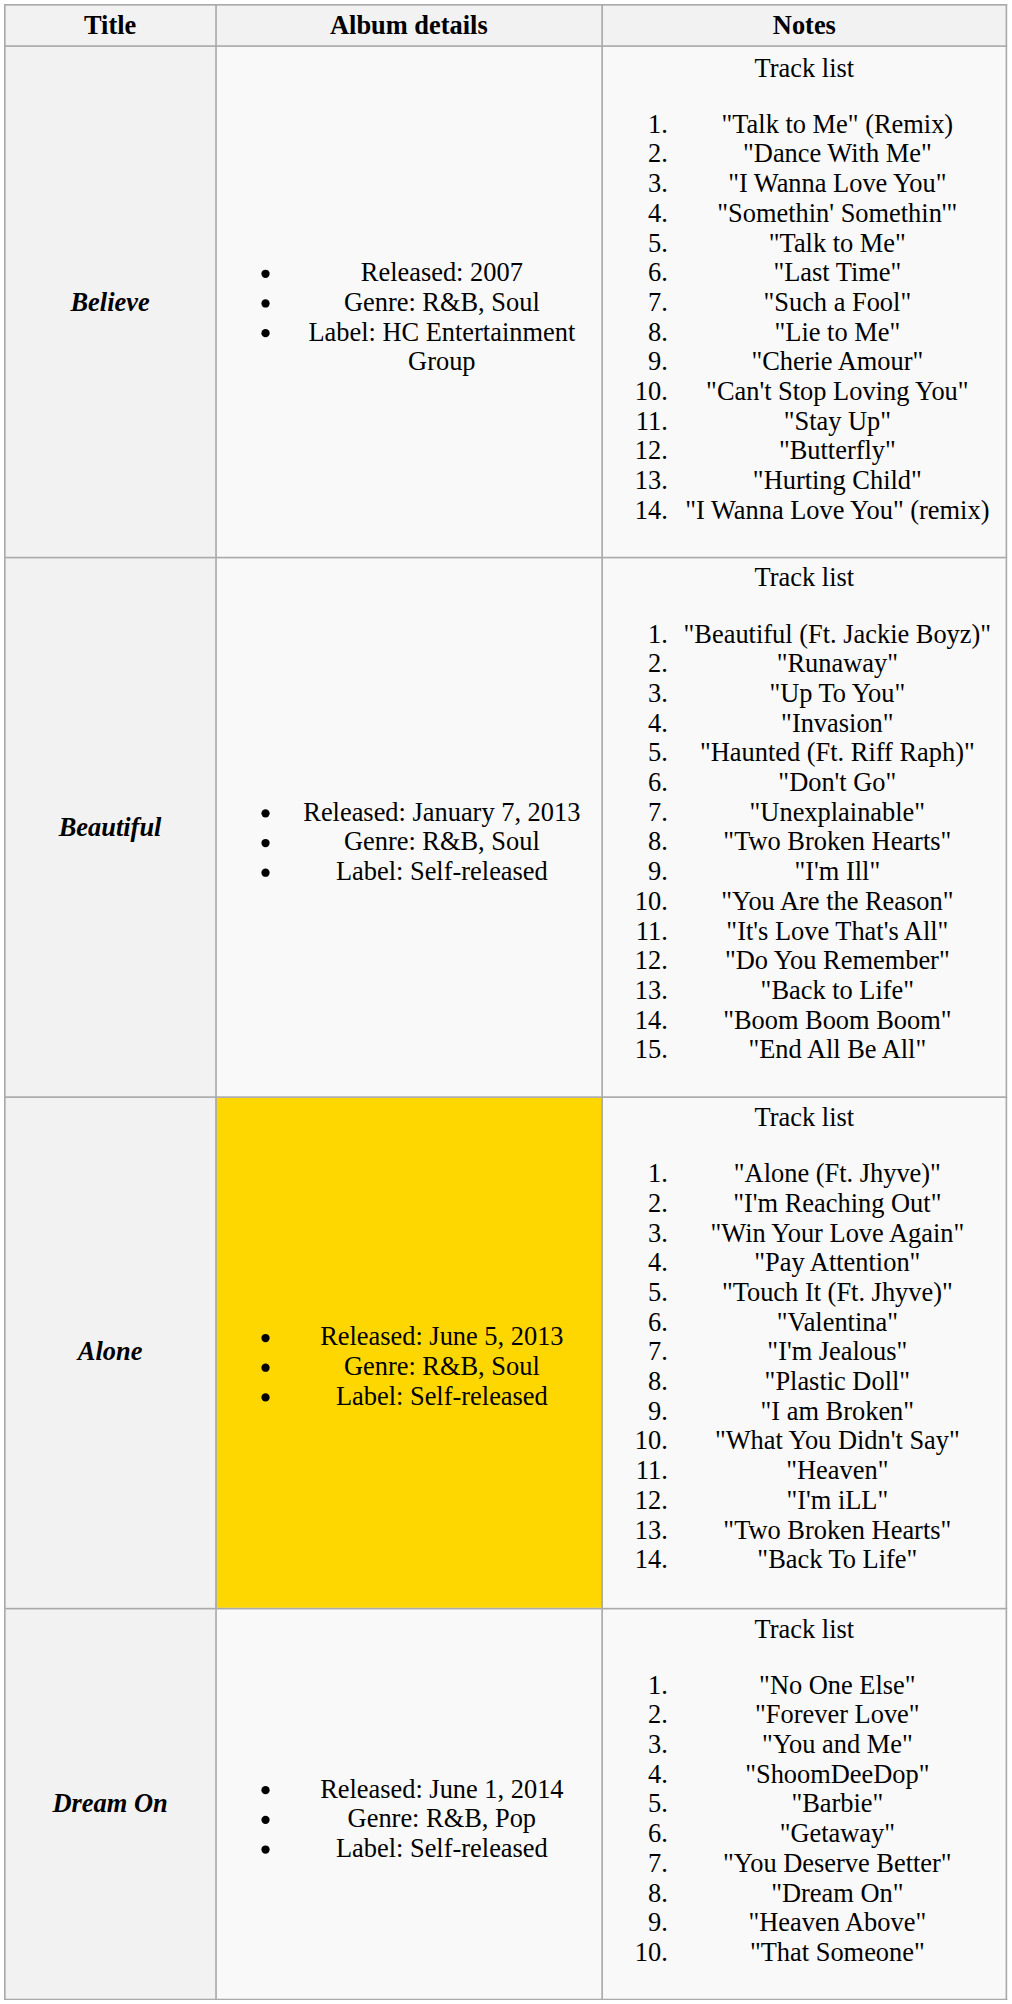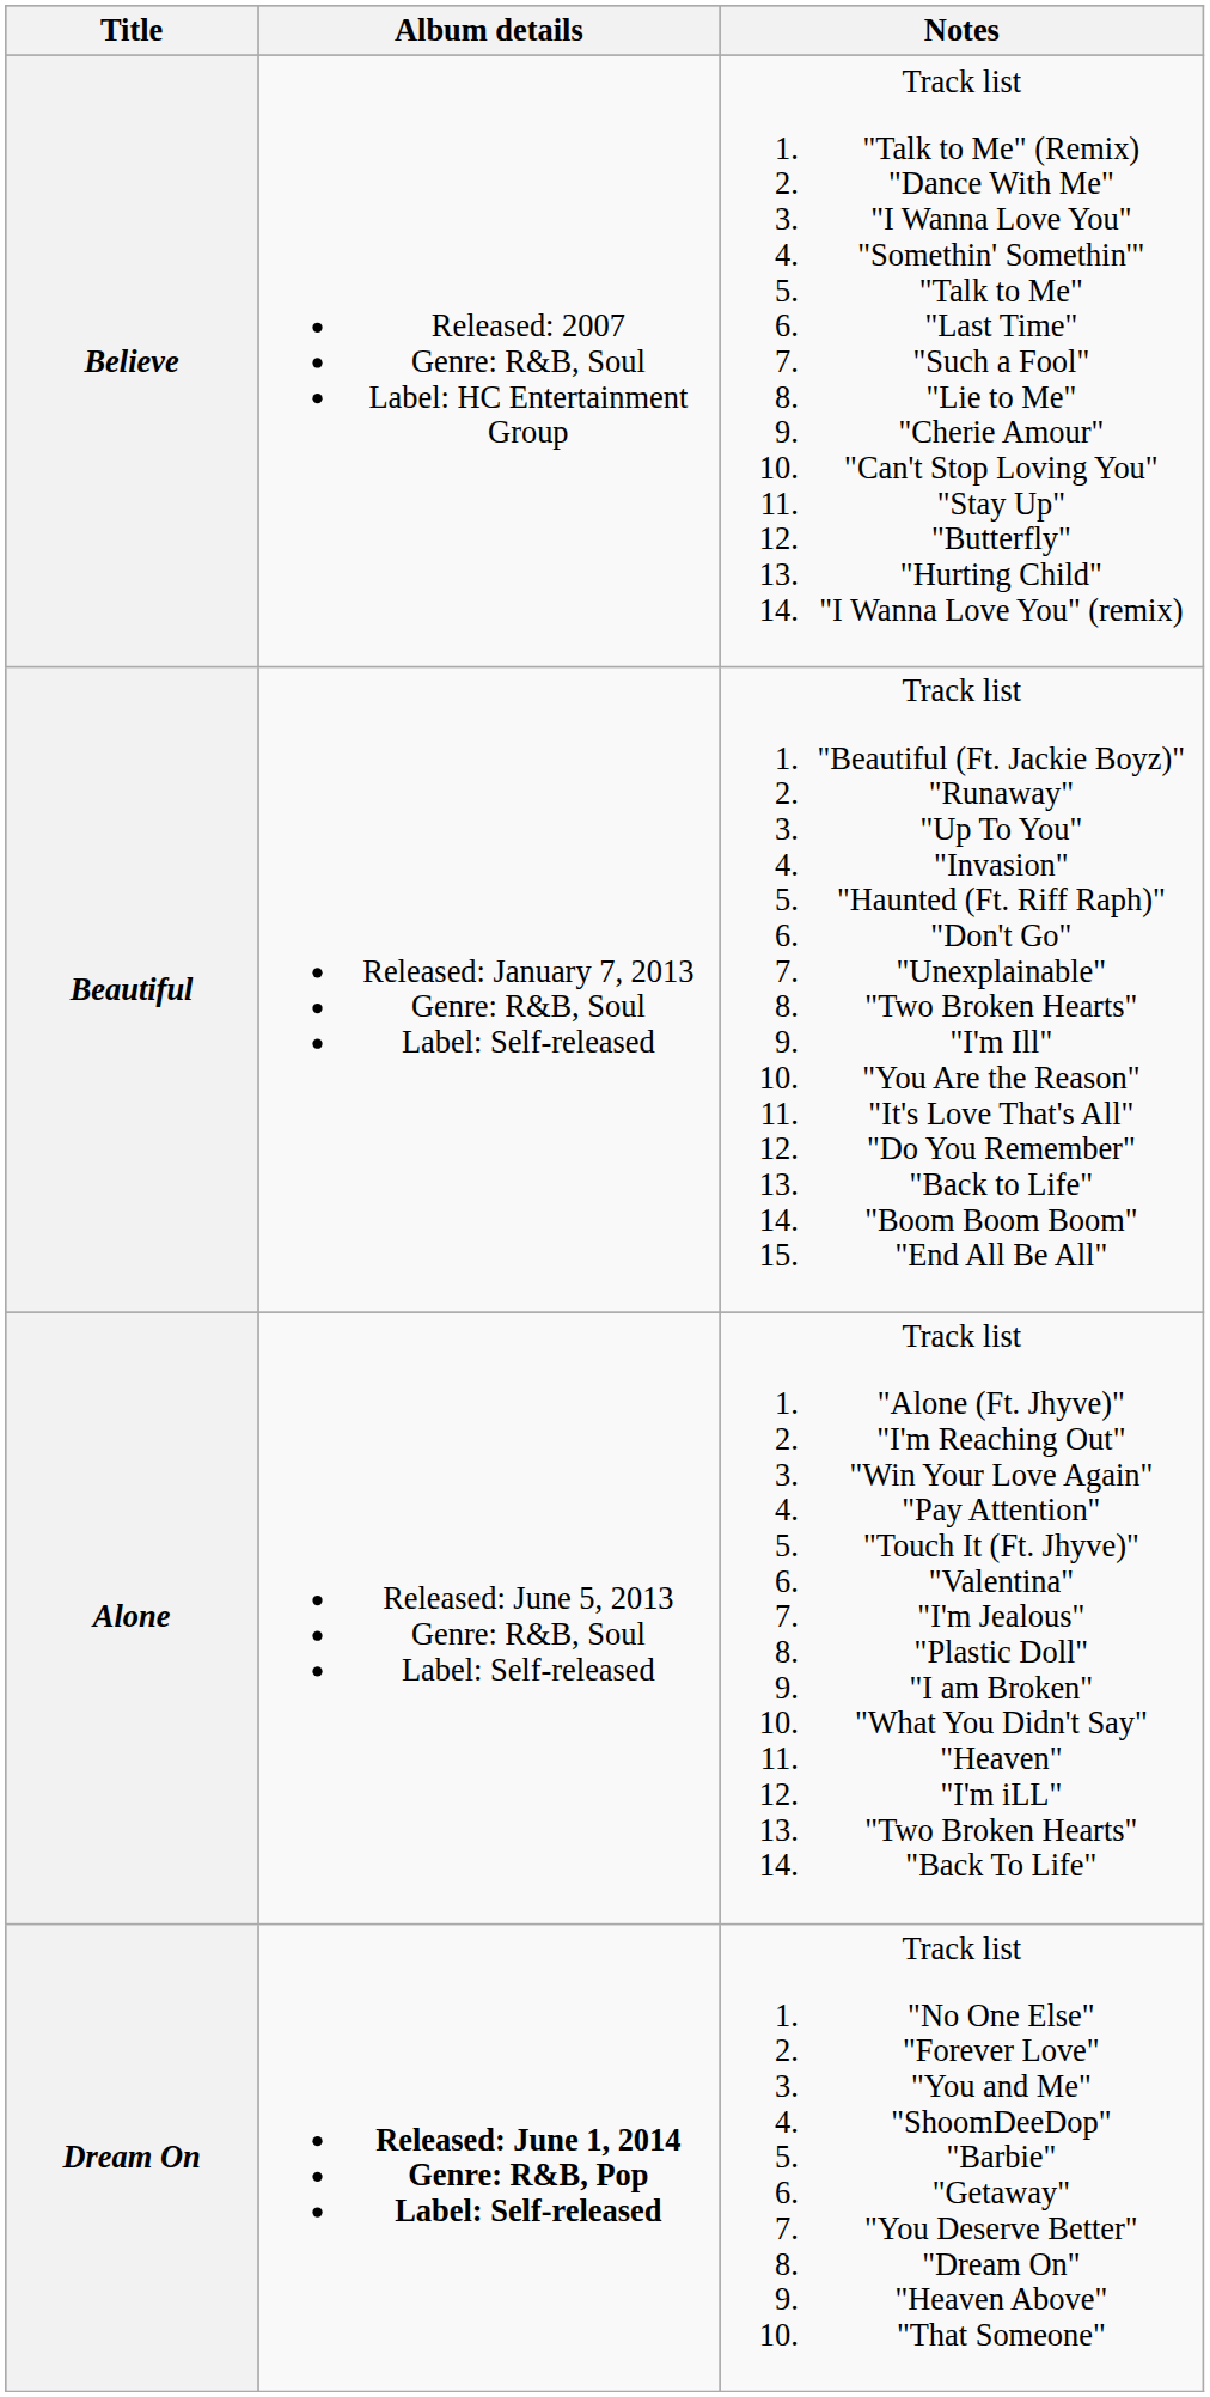Alone | Album details: gold background -> no background
Dream On | Album details: normal -> bold
